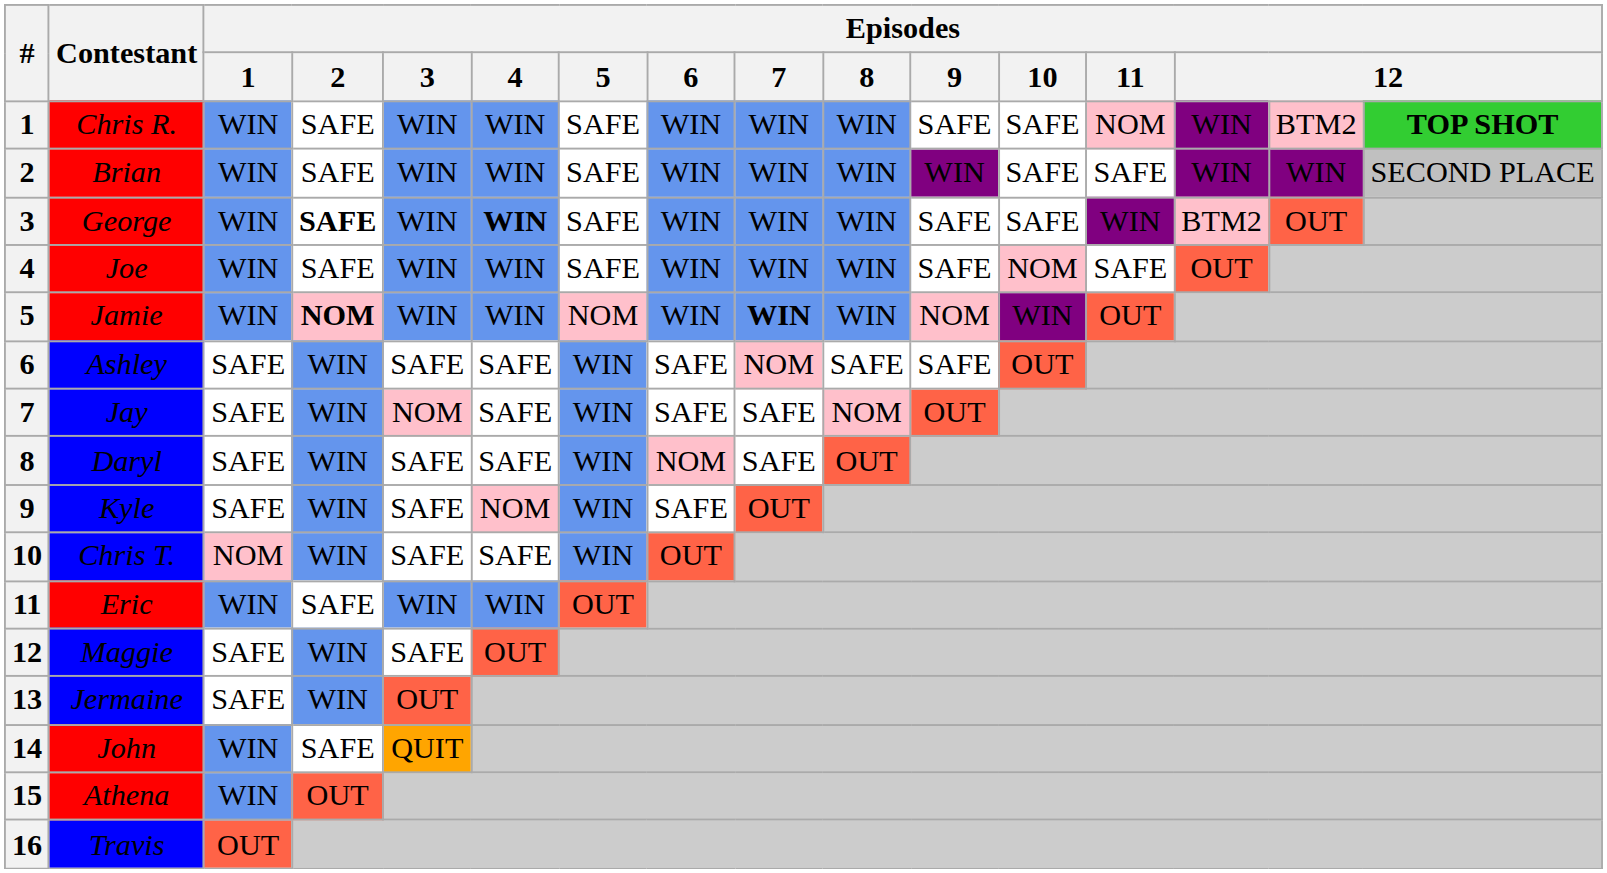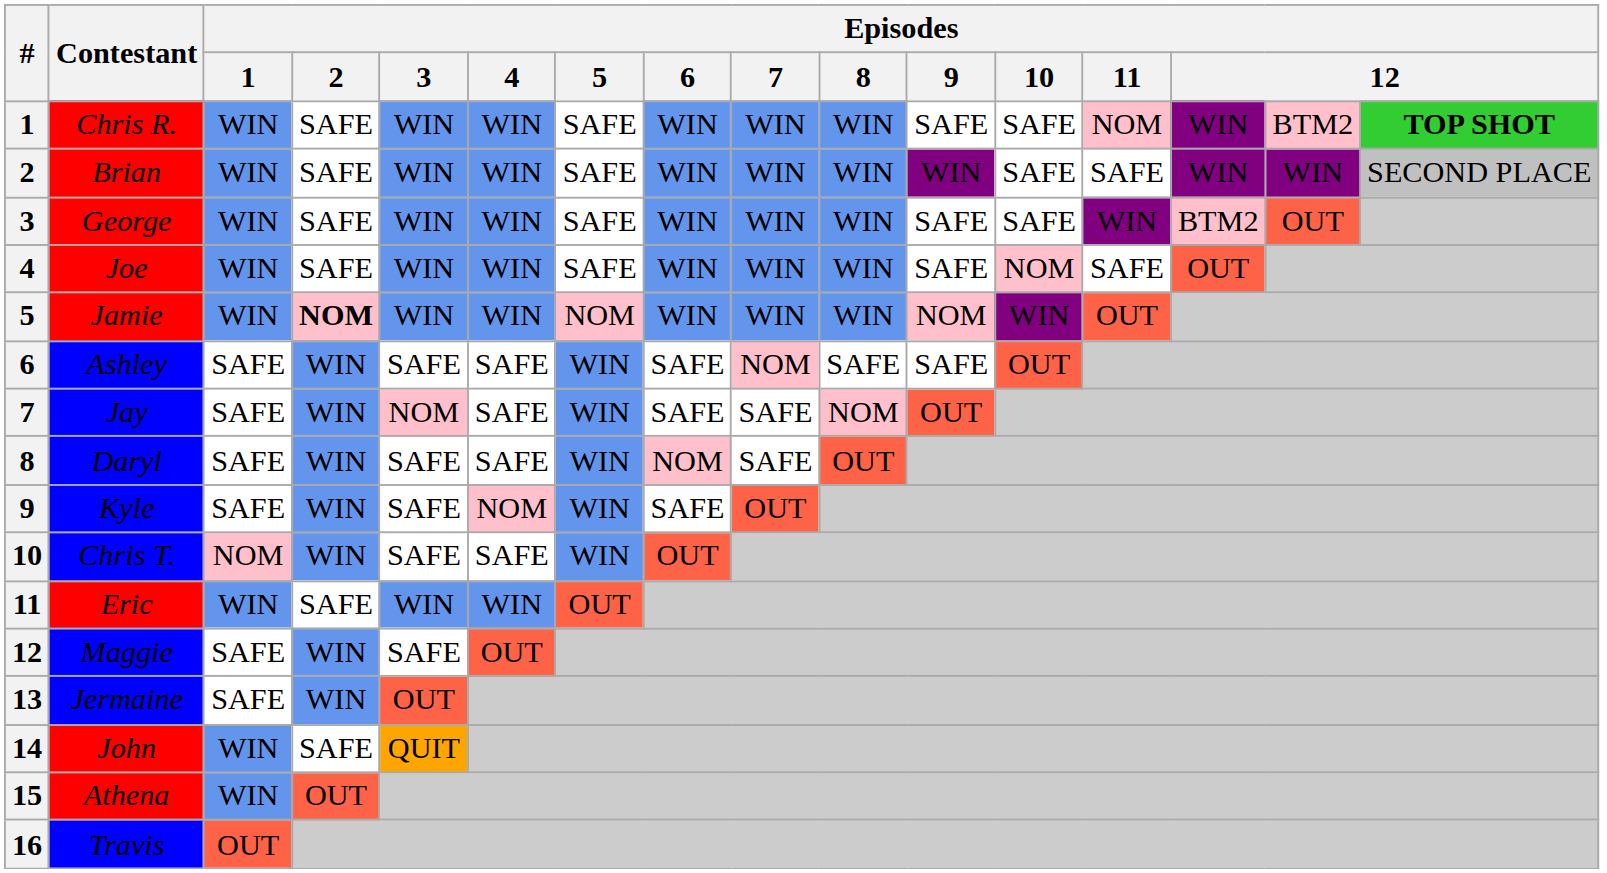George | Episodes / 2: bold -> normal
George | Episodes / 4: bold -> normal
Jamie | Episodes / 7: bold -> normal
